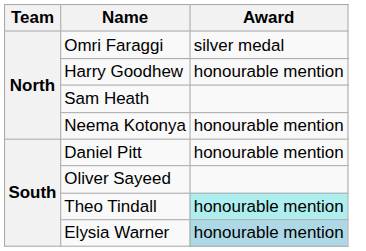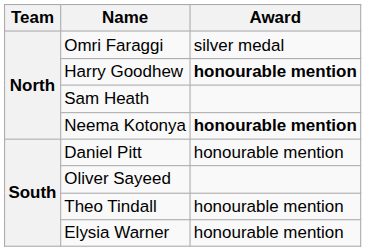Harry Goodhew | Award: normal -> bold
Neema Kotonya | Award: normal -> bold
Theo Tindall | Award: paleturquoise background -> no background
Elysia Warner | Award: lightblue background -> no background
